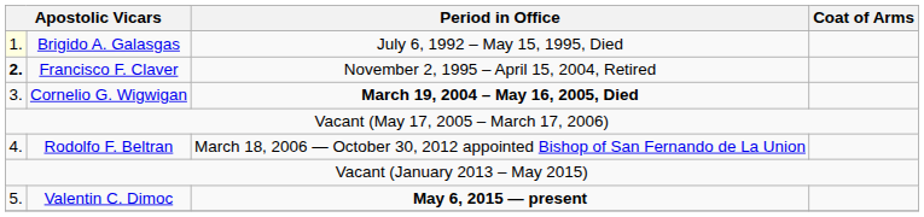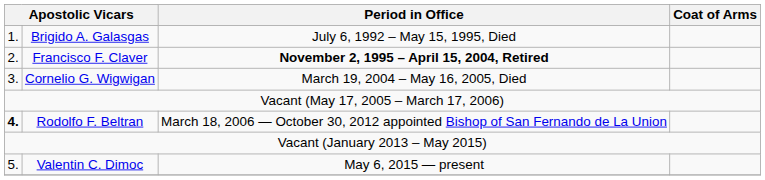Brigido A. Galasgas | column 1: lightyellow background -> no background
Francisco F. Claver | column 1: bold -> normal
Francisco F. Claver | Period in Office: normal -> bold
Cornelio G. Wigwigan | Period in Office: bold -> normal
Rodolfo F. Beltran | column 1: normal -> bold
Valentin C. Dimoc | Period in Office: bold -> normal
